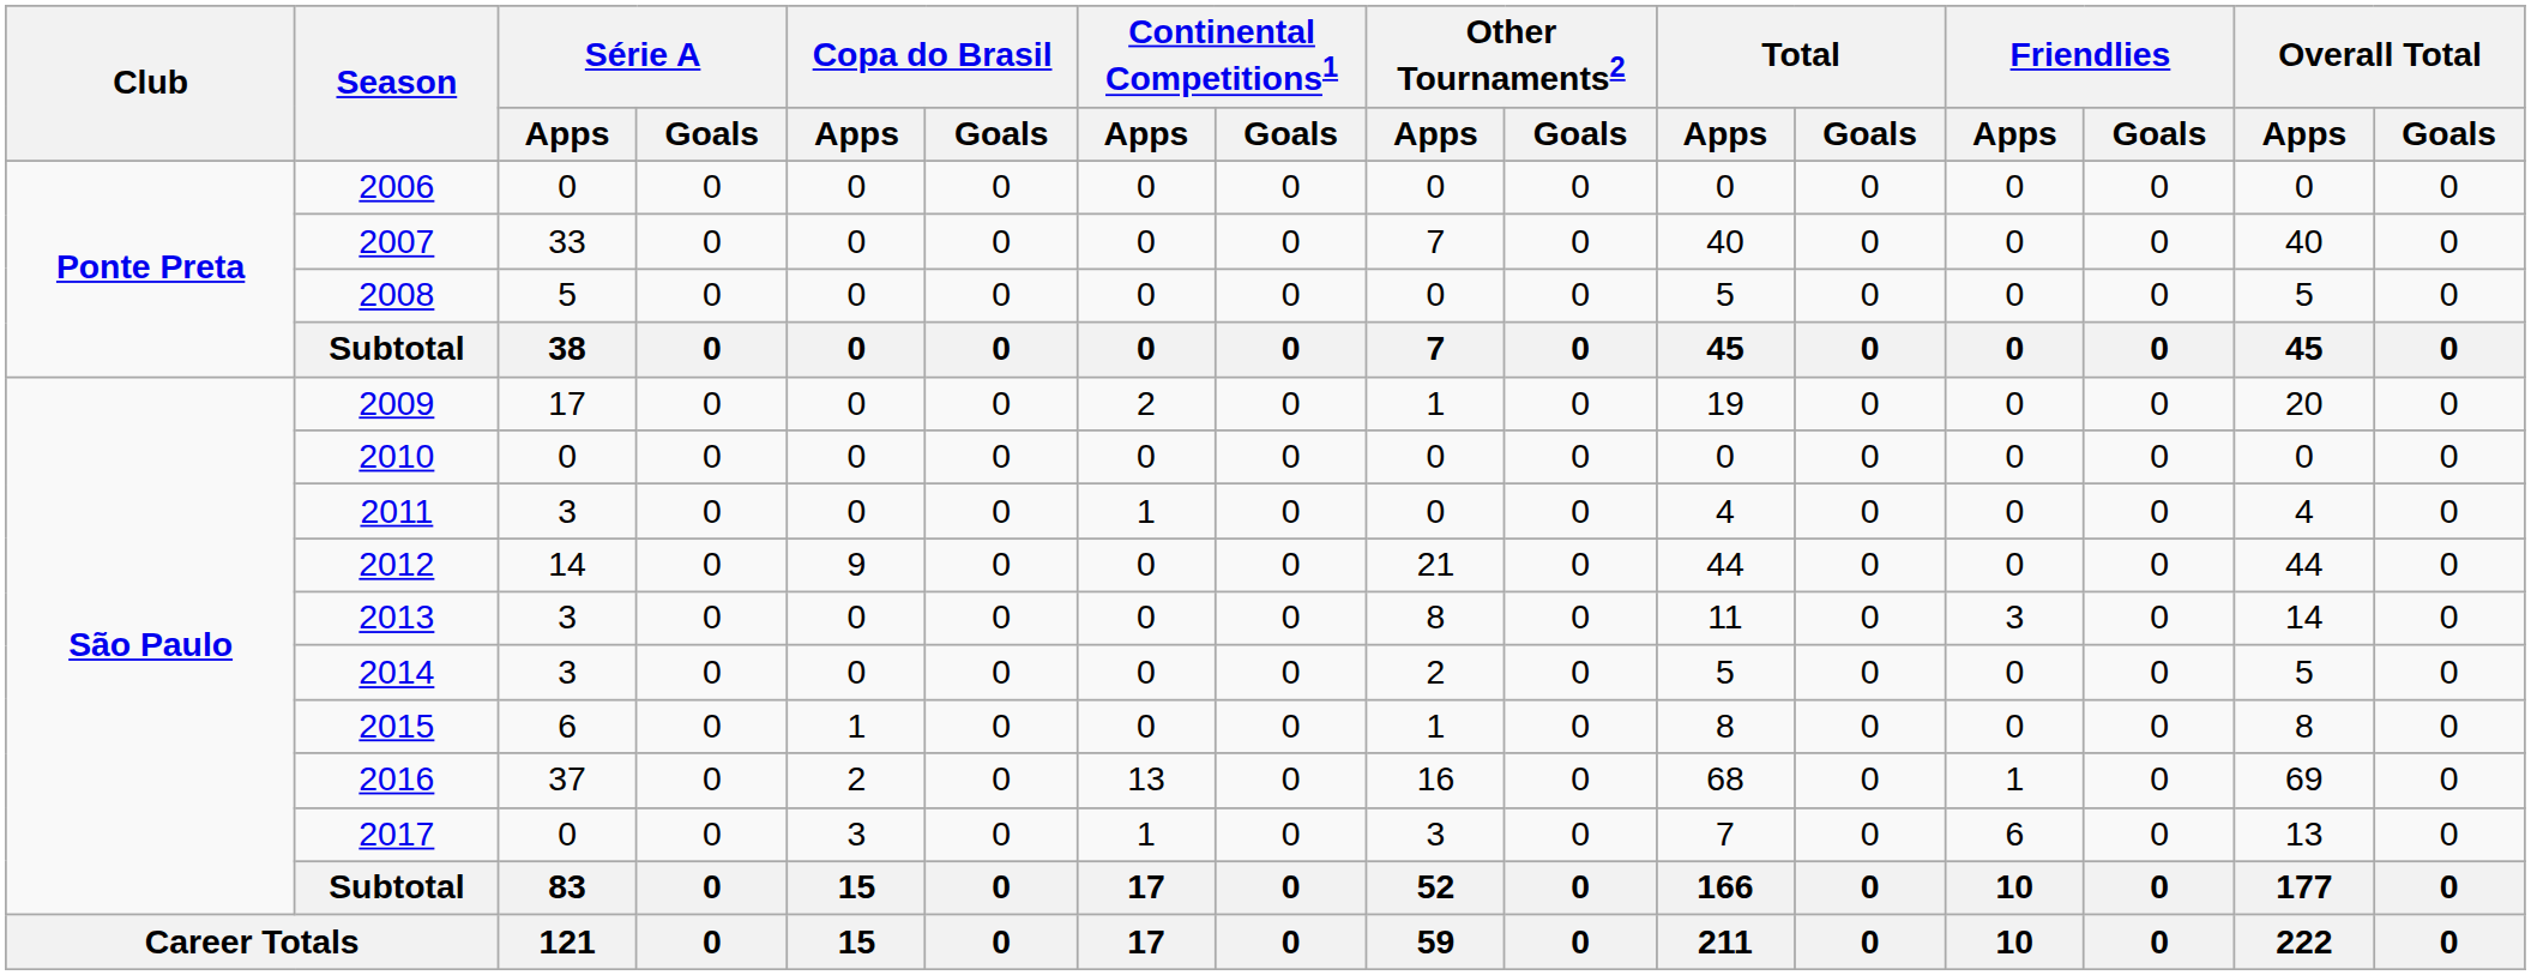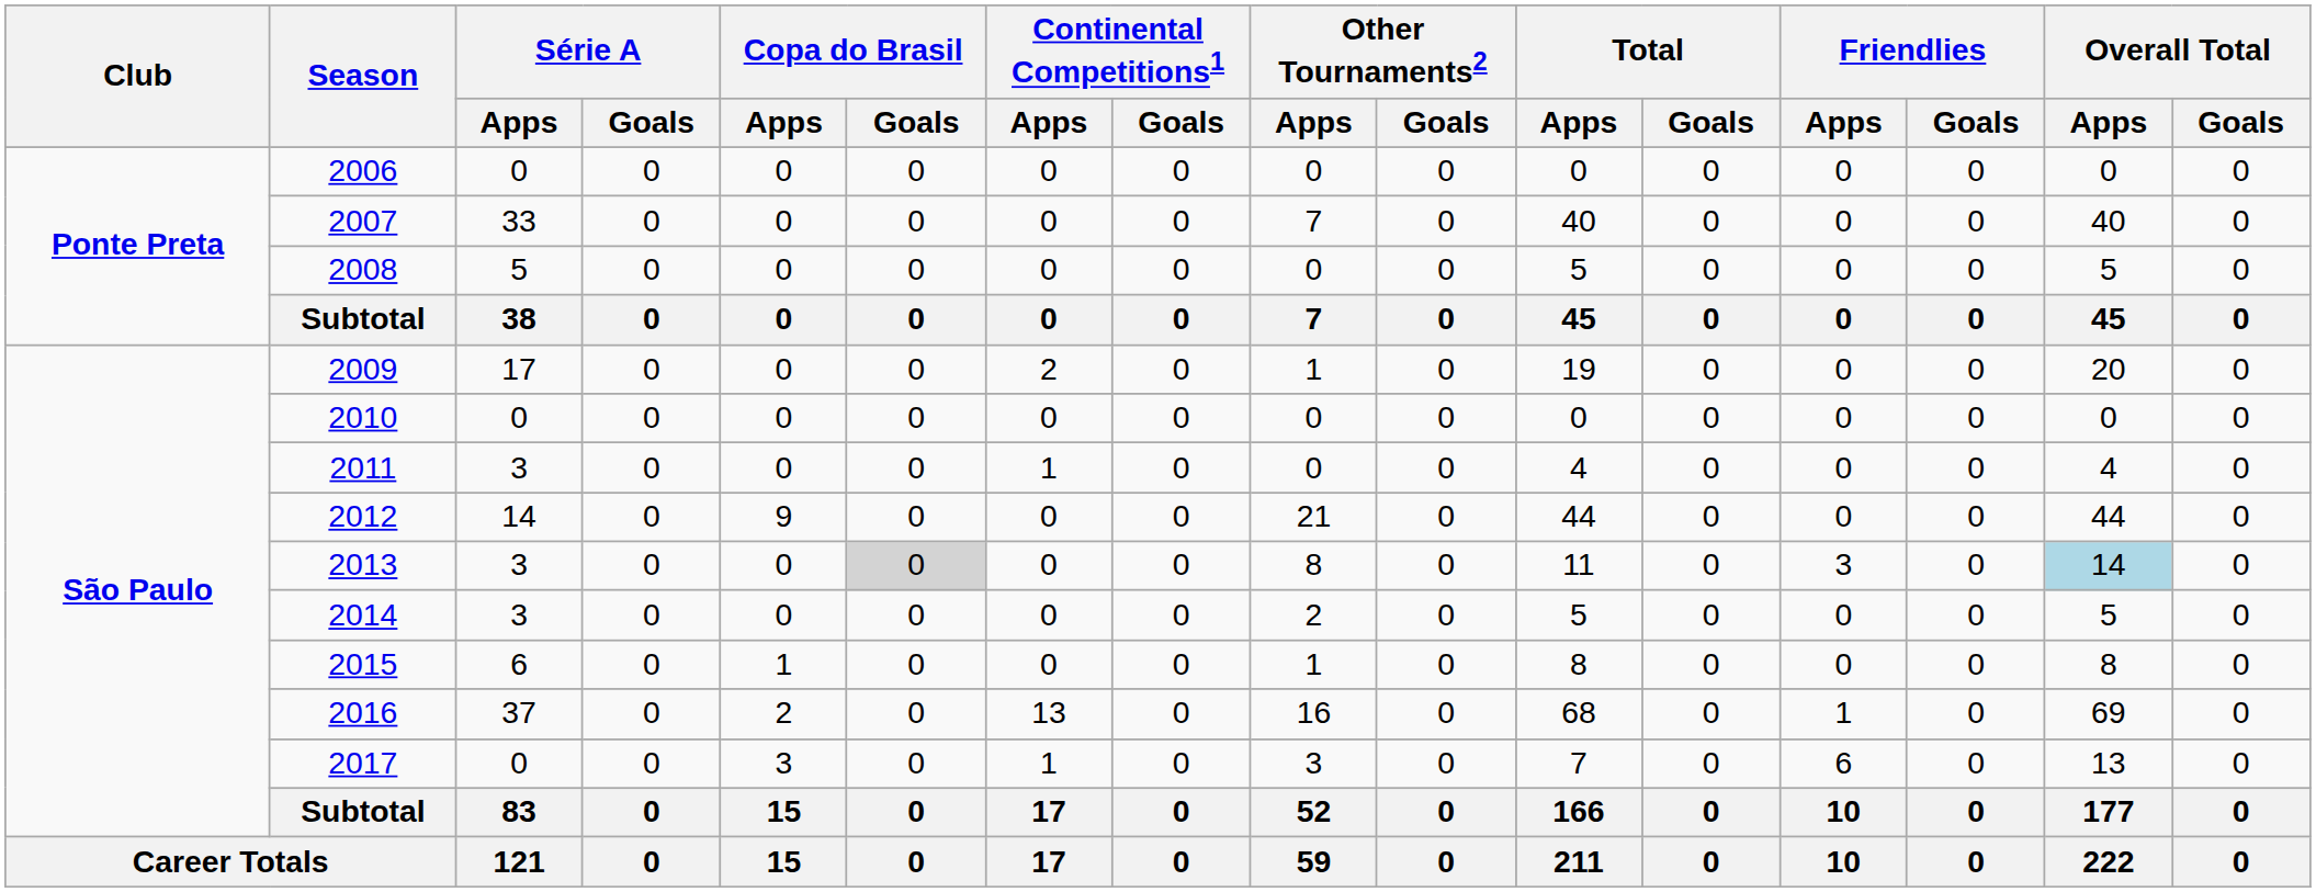2013 | Copa do Brasil / Goals: no background -> lightgrey background
2013 | Overall Total / Apps: no background -> lightblue background
